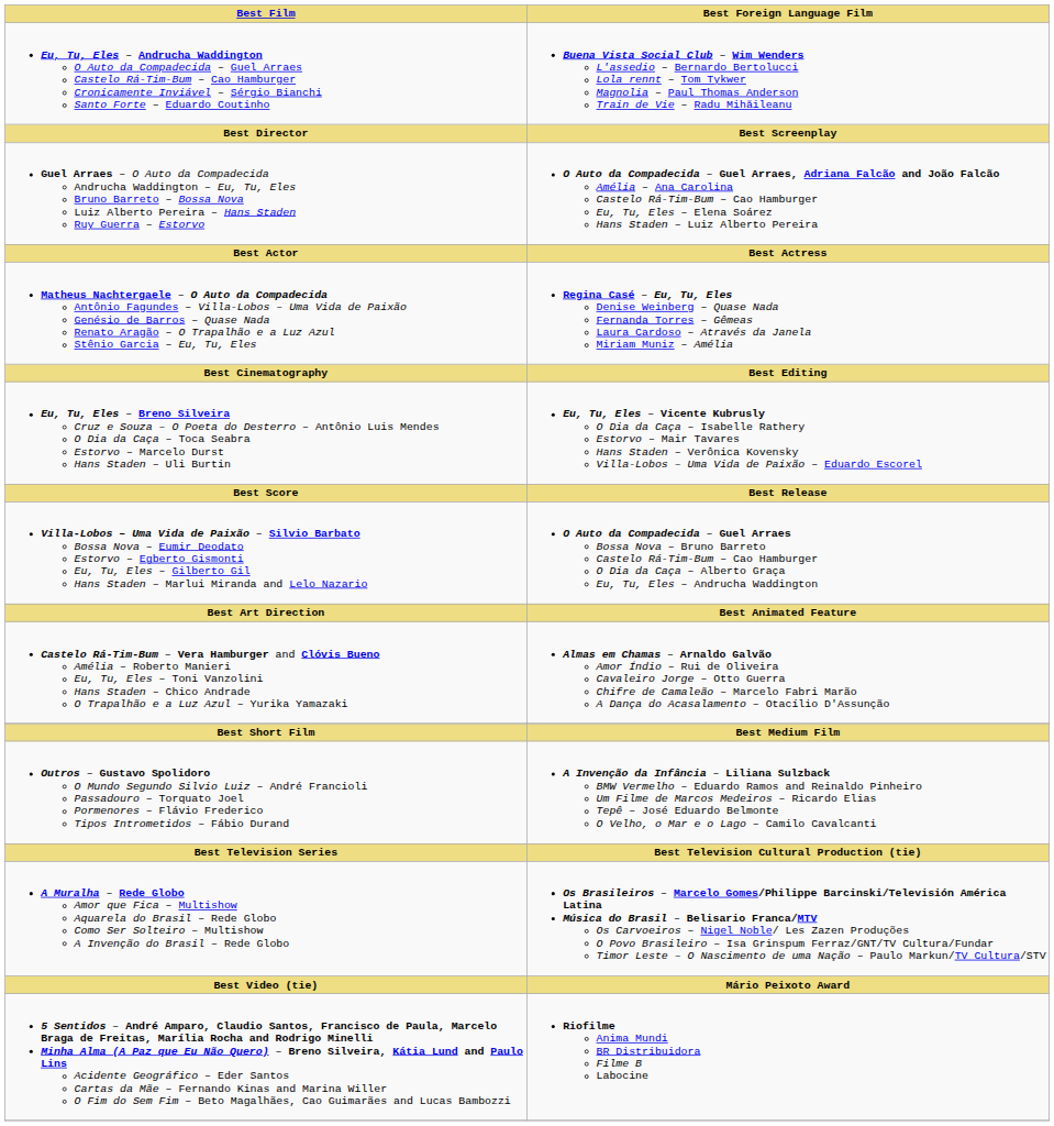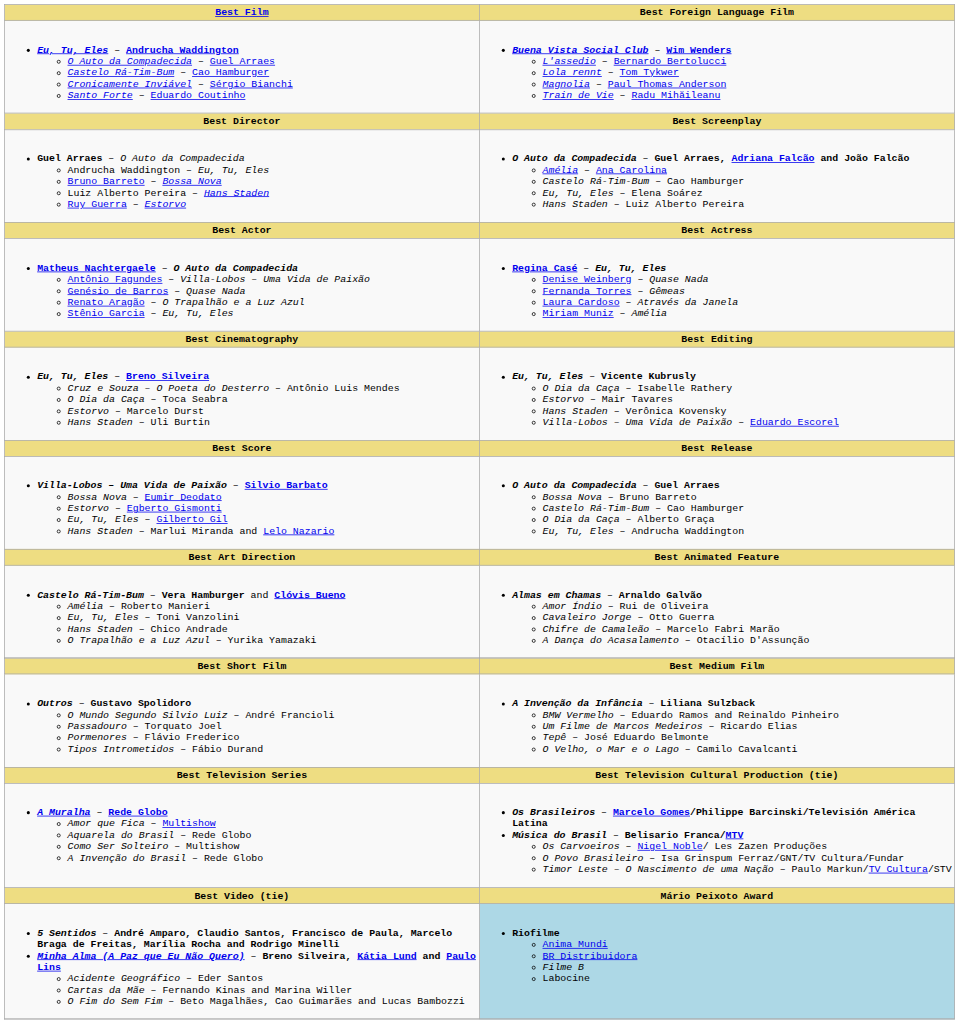row 18 | Best Foreign Language Film: no background -> lightblue background
